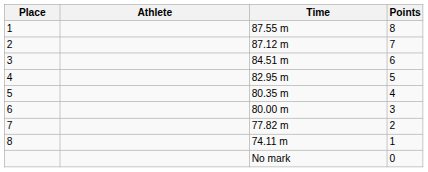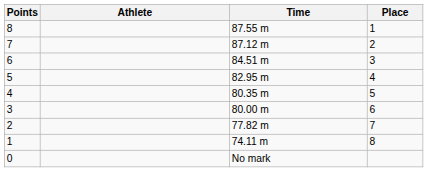columns swapped: Place <-> Points
